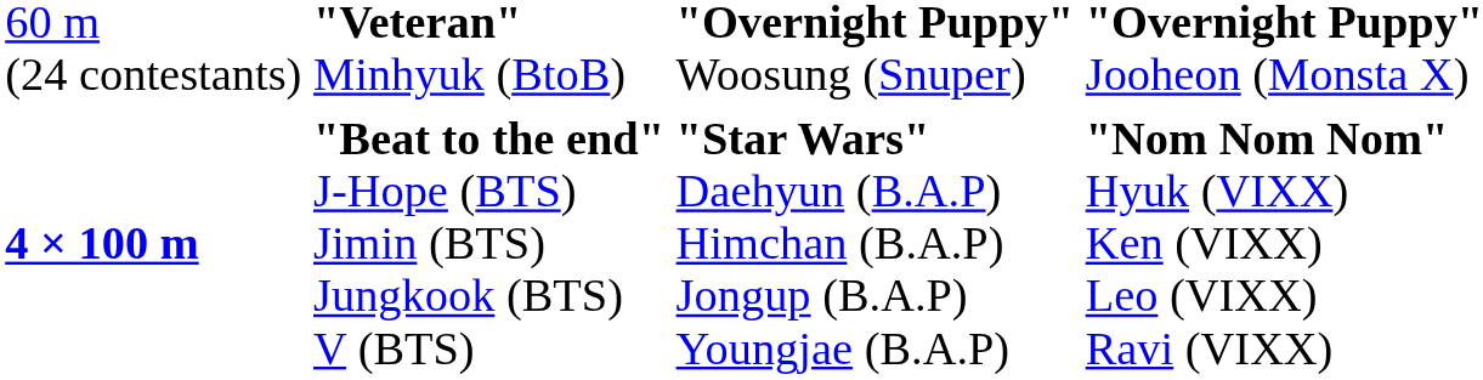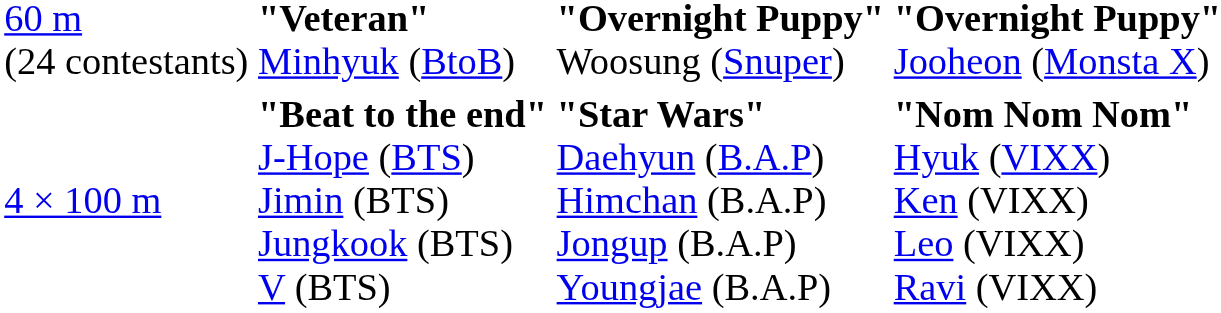row 2 | column 1: bold -> normal
